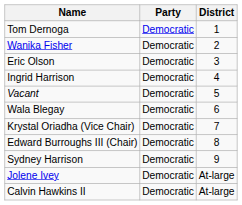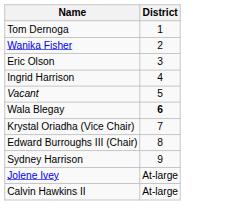- column: Party | Democratic | Democratic | Democratic | Democratic | Democratic | Democratic | Democratic | Democratic | Democratic | Democratic | Democratic
Wala Blegay | District: normal -> bold
